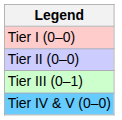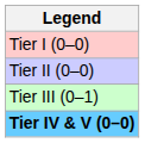row 5 | column 1: normal -> bold
